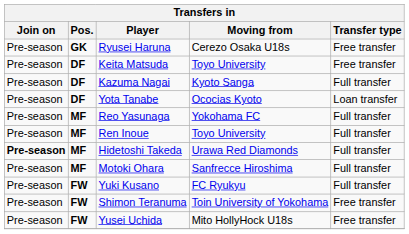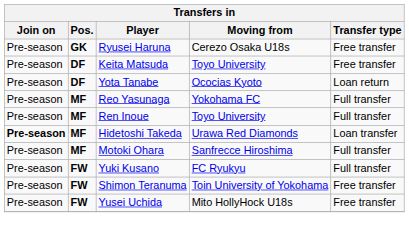- row: Pre-season | DF | Kazuma Nagai | Kyoto Sanga | Full transfer
Yota Tanabe | Transfer type: Loan transfer -> Loan return
Hidetoshi Takeda | Transfer type: Full transfer -> Loan transfer
